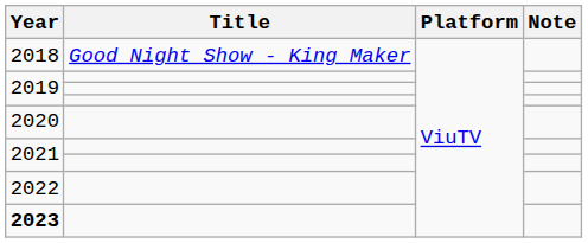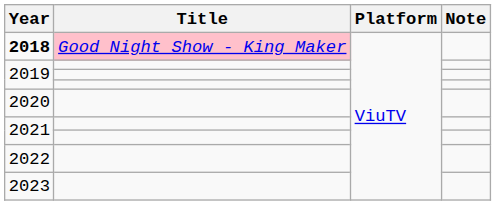2018 | Year: normal -> bold
2018 | Title: no background -> pink background
2023 | Year: bold -> normal
